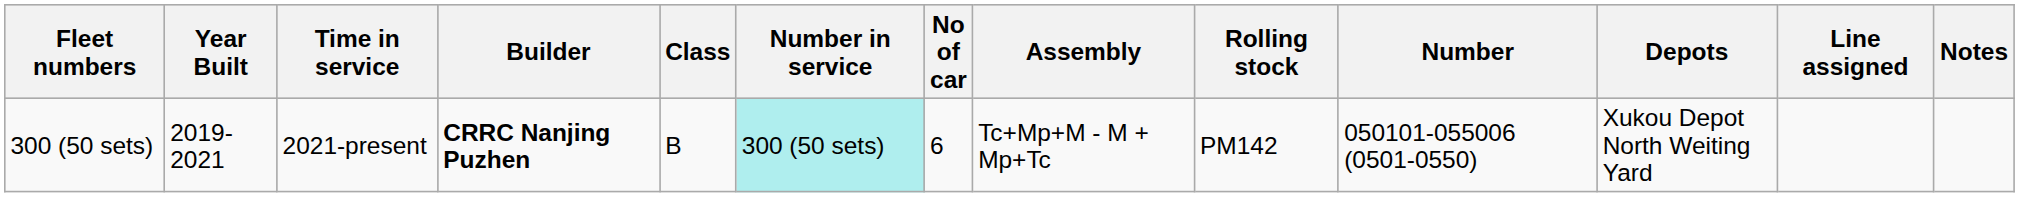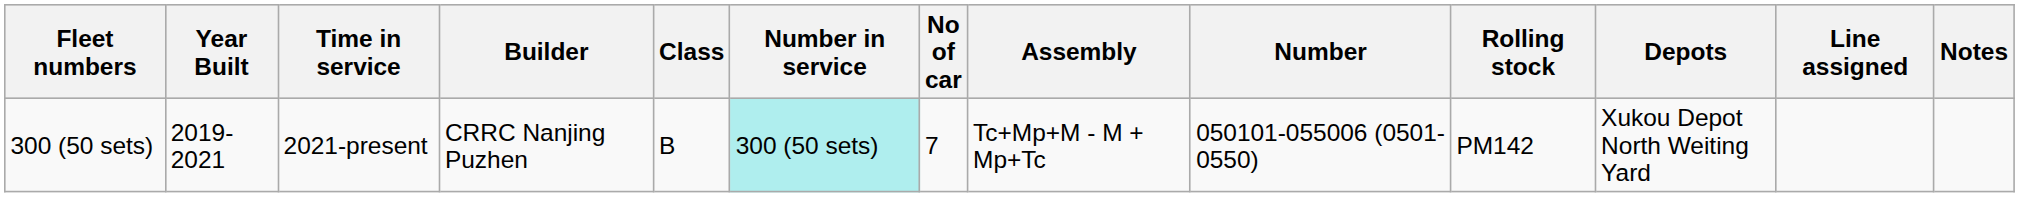columns swapped: Rolling stock <-> Number
row 2 | Builder: bold -> normal
row 2 | No of car: 6 -> 7
